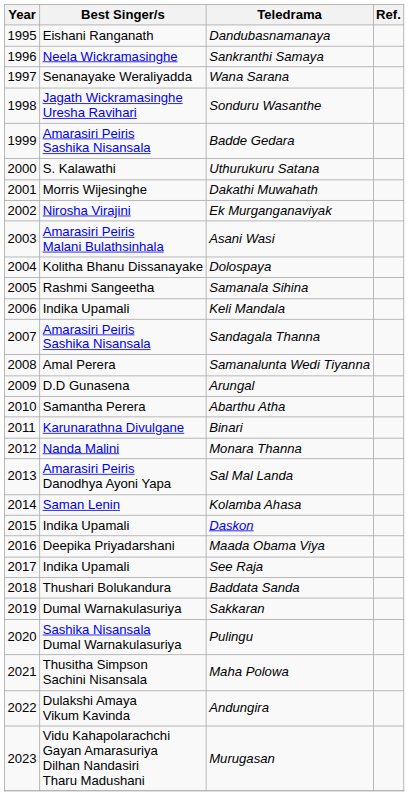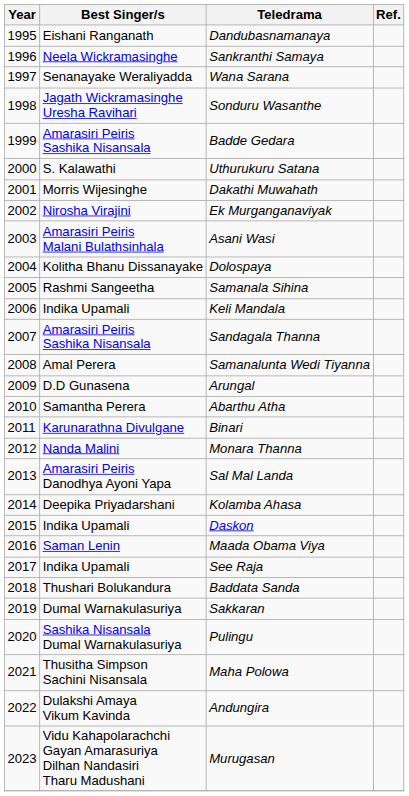Kolamba Ahasa | Best Singer/s: Saman Lenin -> Deepika Priyadarshani
Maada Obama Viya | Best Singer/s: Deepika Priyadarshani -> Saman Lenin
